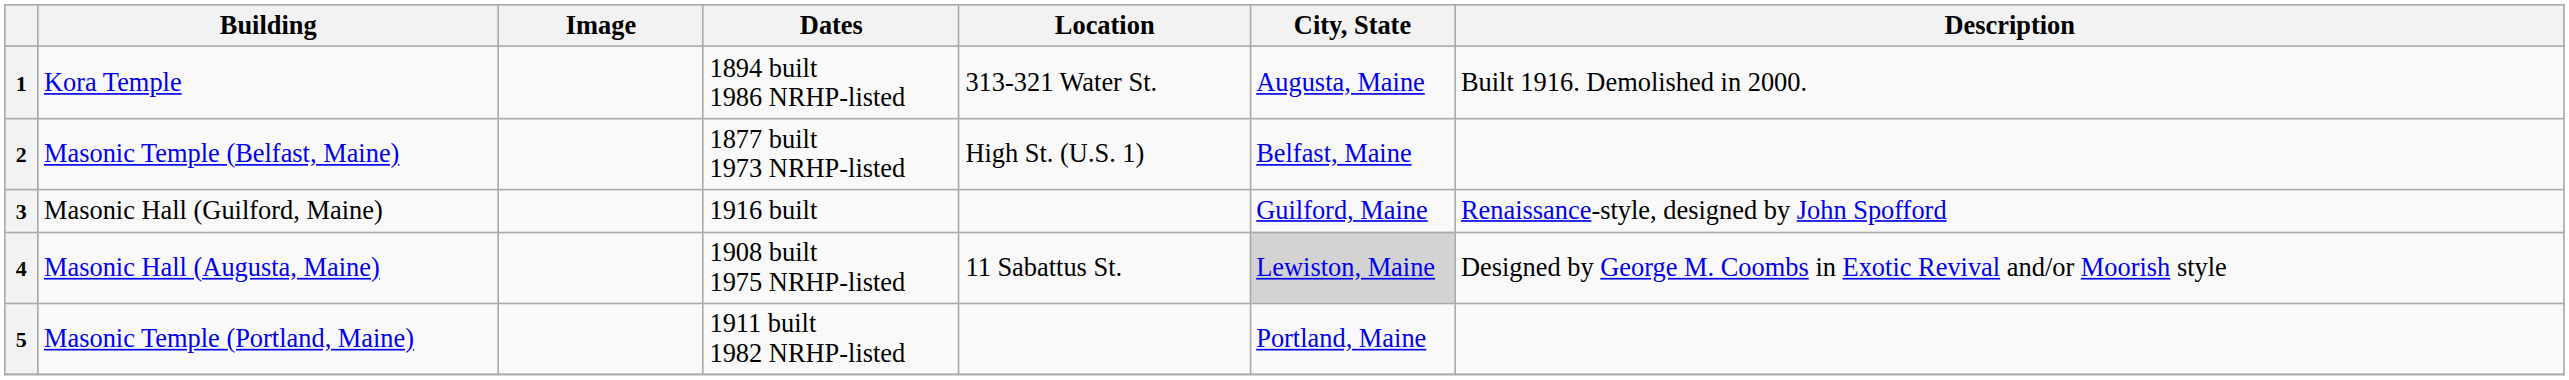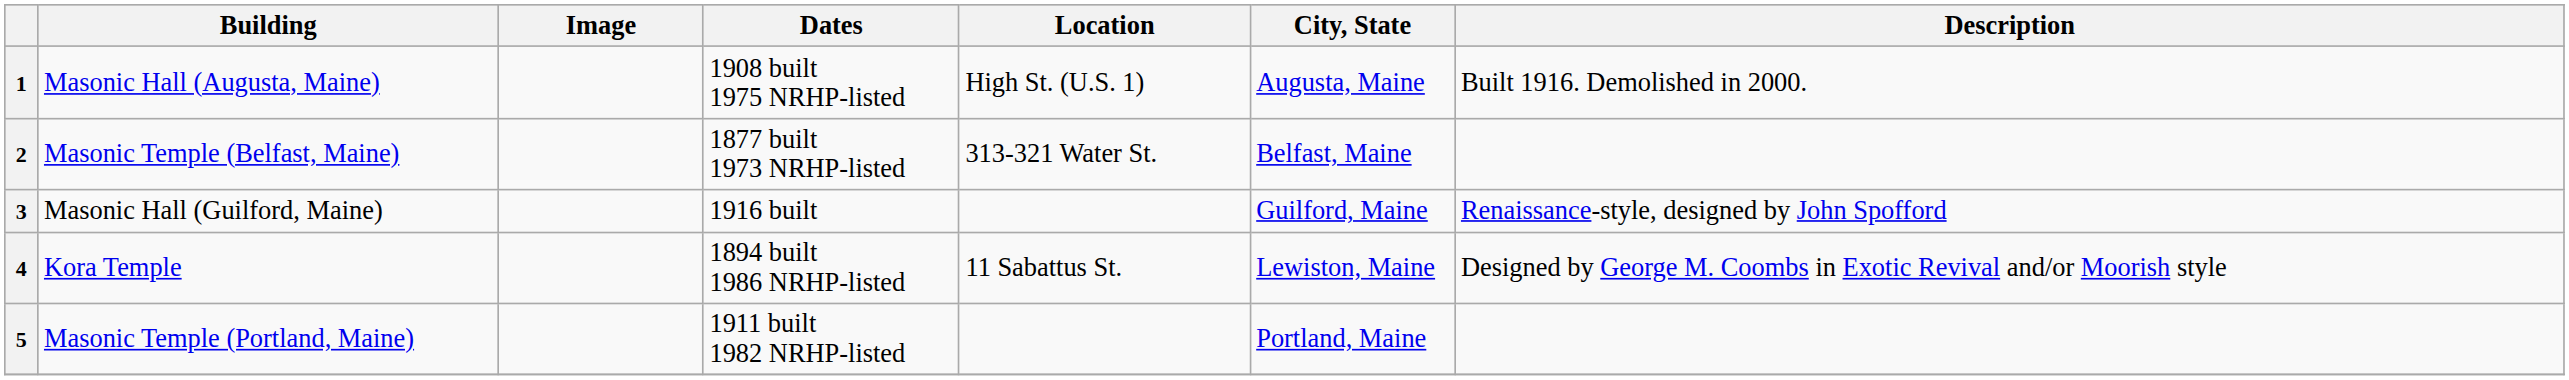1 | Building: Kora Temple -> Masonic Hall (Augusta, Maine)
1 | Dates: 1894 built 1986 NRHP-listed -> 1908 built 1975 NRHP-listed
1 | Location: 313-321 Water St. -> High St. (U.S. 1)
2 | Location: High St. (U.S. 1) -> 313-321 Water St.
4 | Building: Masonic Hall (Augusta, Maine) -> Kora Temple
4 | Dates: 1908 built 1975 NRHP-listed -> 1894 built 1986 NRHP-listed
4 | City, State: lightgrey background -> no background
